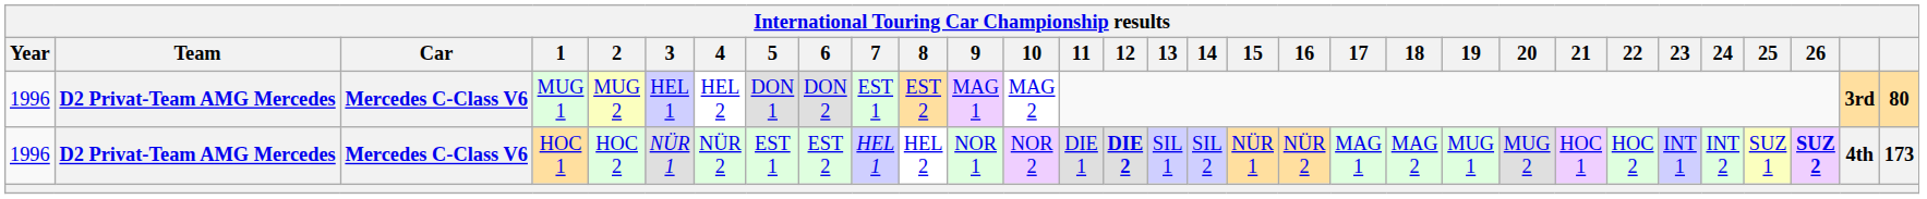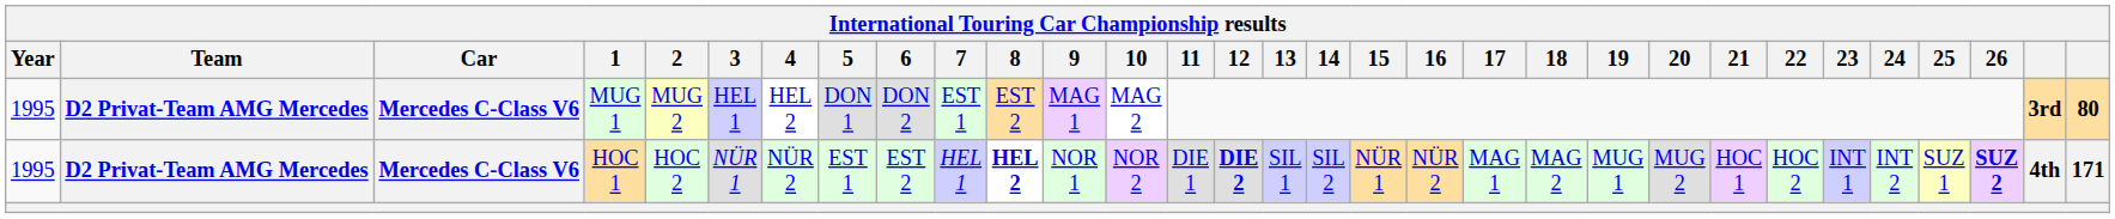row 3 | Year: 1996 -> 1995
row 4 | Year: 1996 -> 1995
row 4 | 8: normal -> bold
row 4 | column 31: 173 -> 171
